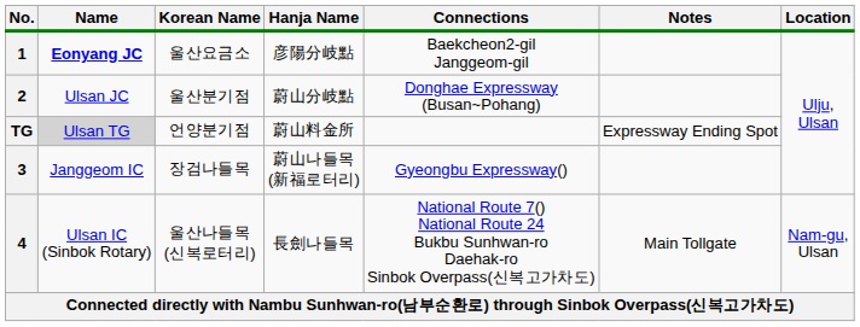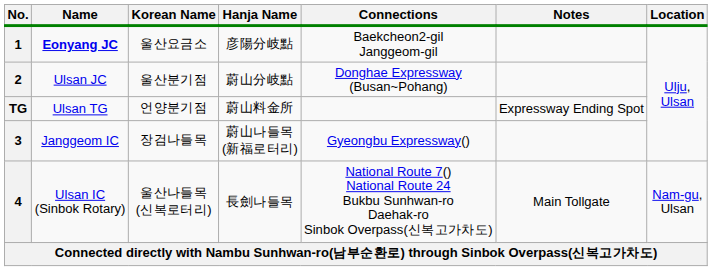TG | Name: lightgrey background -> no background
